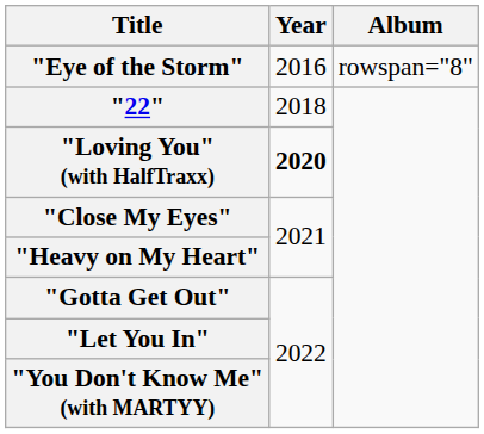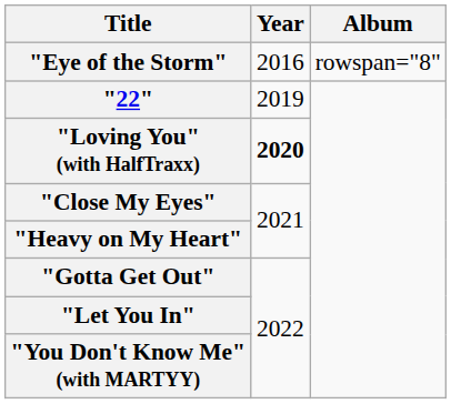"22" | Year: 2018 -> 2019
